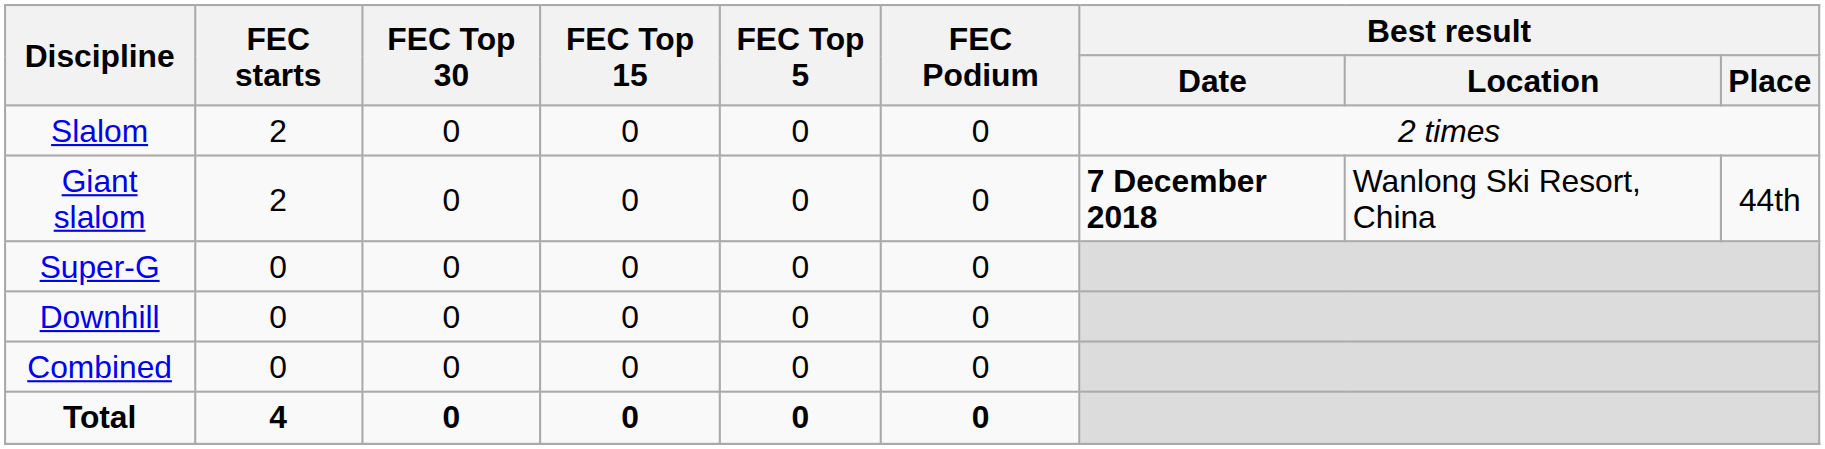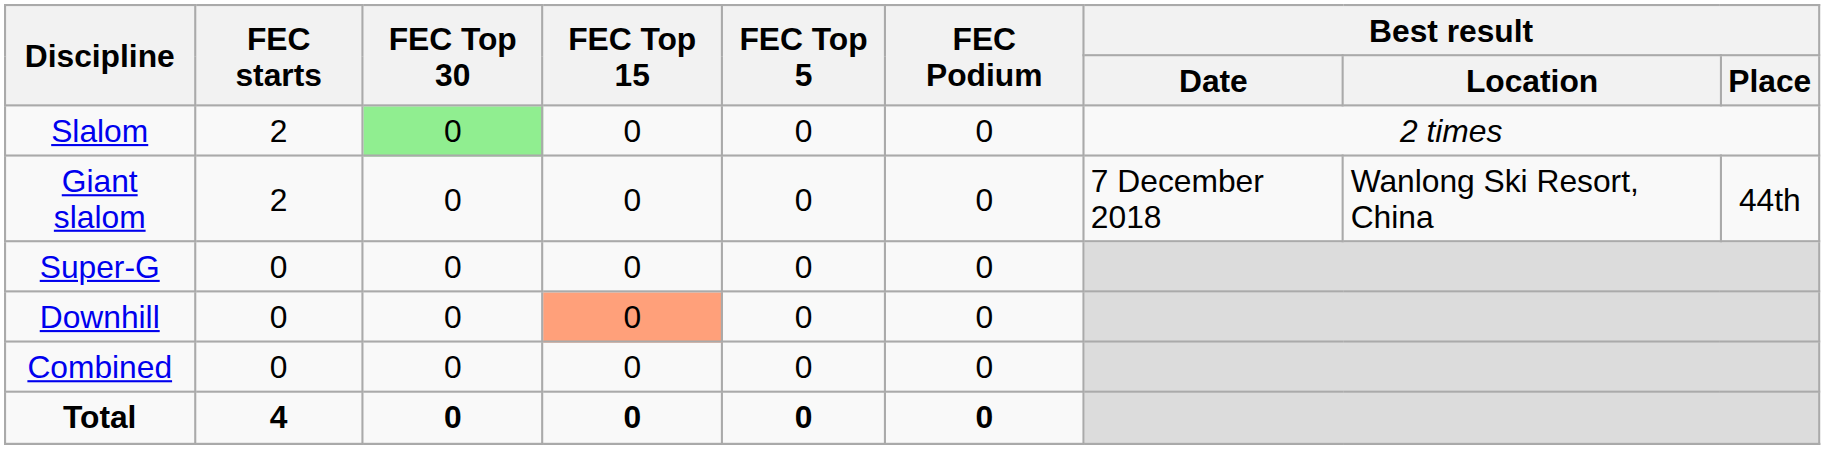Slalom | FEC Top 30: no background -> lightgreen background
Giant slalom | Best result / Date: bold -> normal
Downhill | FEC Top 15: no background -> lightsalmon background
